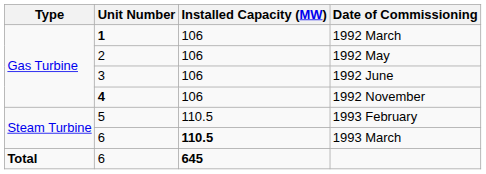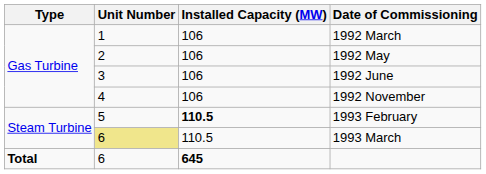1992 March | Unit Number: bold -> normal
1992 November | Unit Number: bold -> normal
1993 February | Installed Capacity (MW): normal -> bold
1993 March | Unit Number: no background -> khaki background
1993 March | Installed Capacity (MW): bold -> normal
